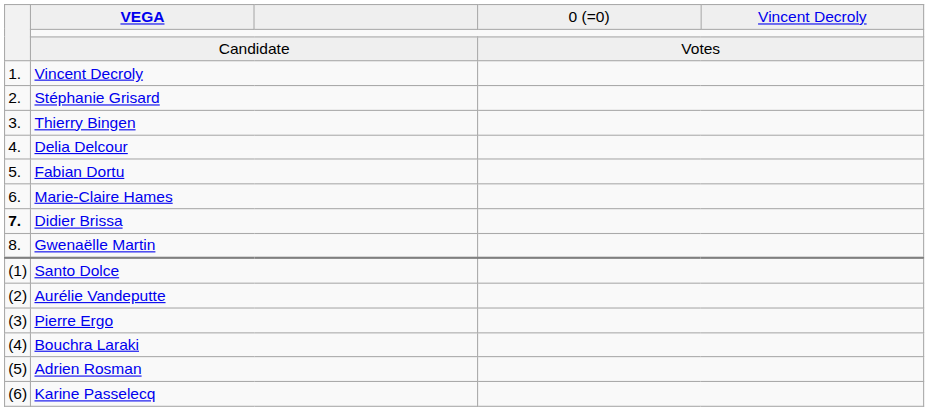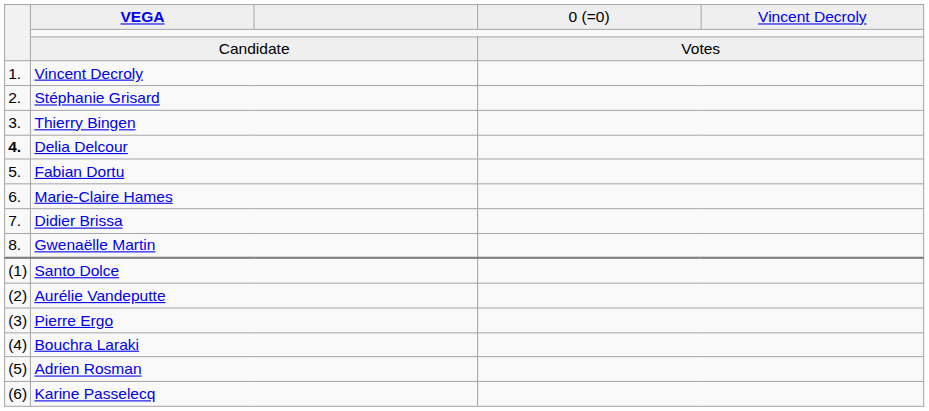Delia Delcour | column 1: normal -> bold
Didier Brissa | column 1: bold -> normal
